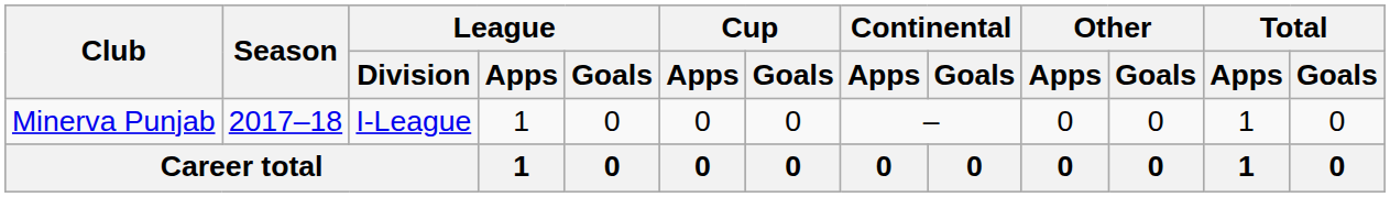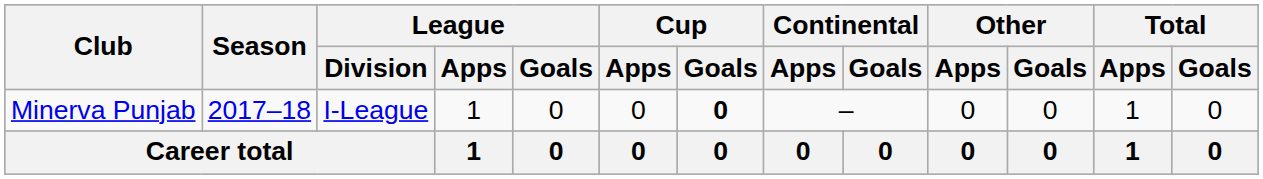Minerva Punjab | Cup / Goals: normal -> bold
